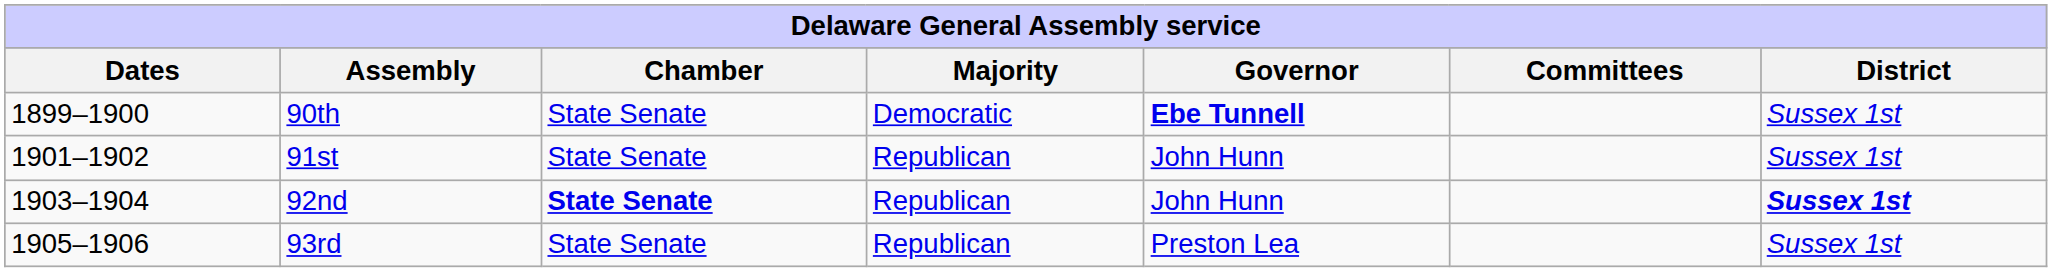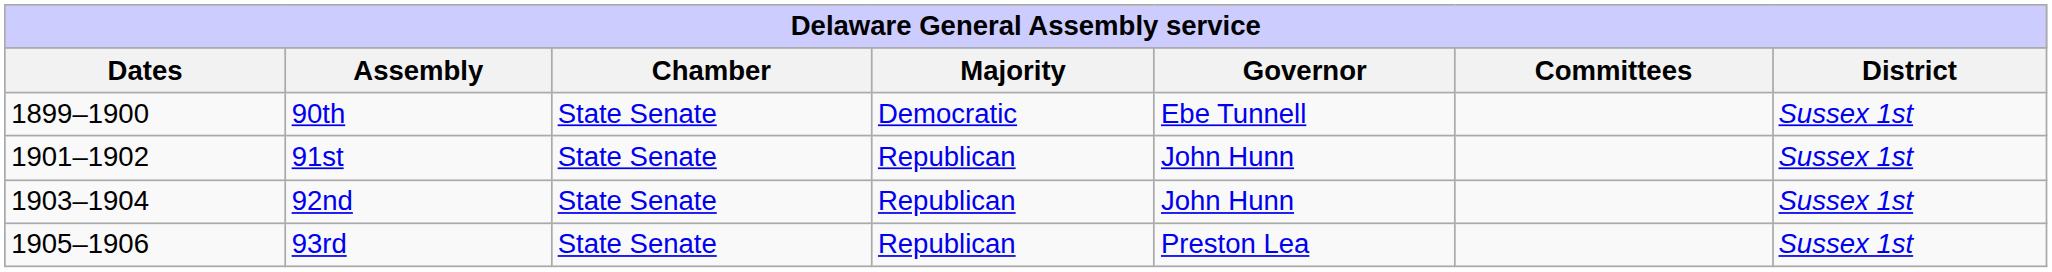90th | Governor: bold -> normal
92nd | Chamber: bold -> normal
92nd | District: bold -> normal
